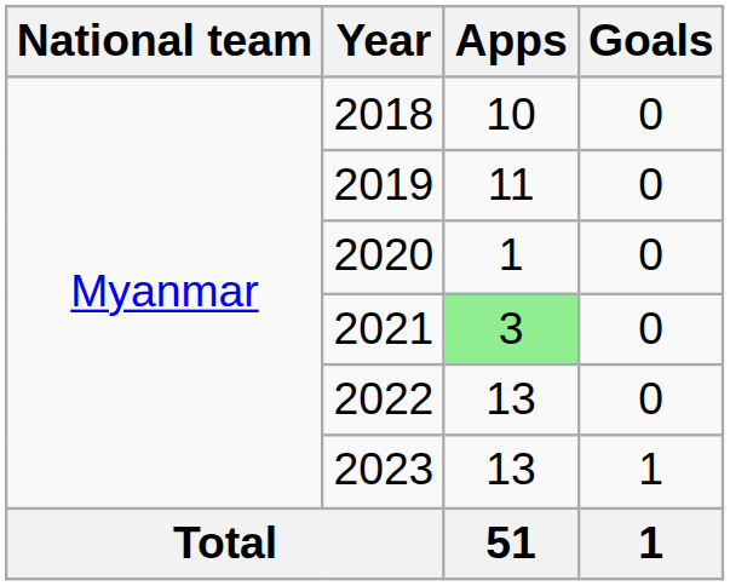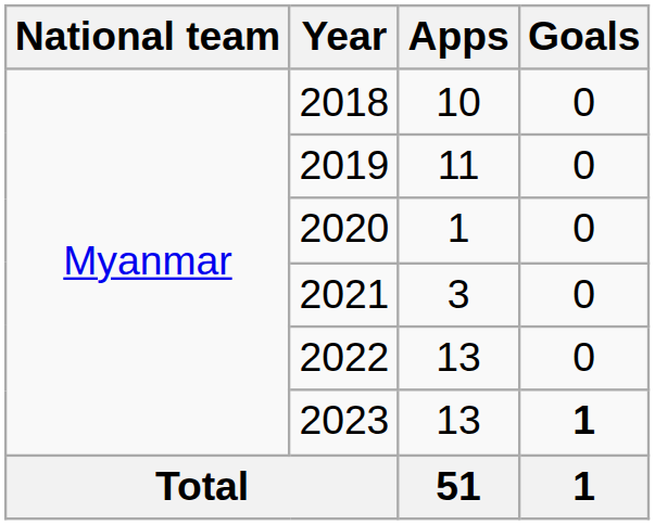2021 | Apps: lightgreen background -> no background
2023 | Goals: normal -> bold
